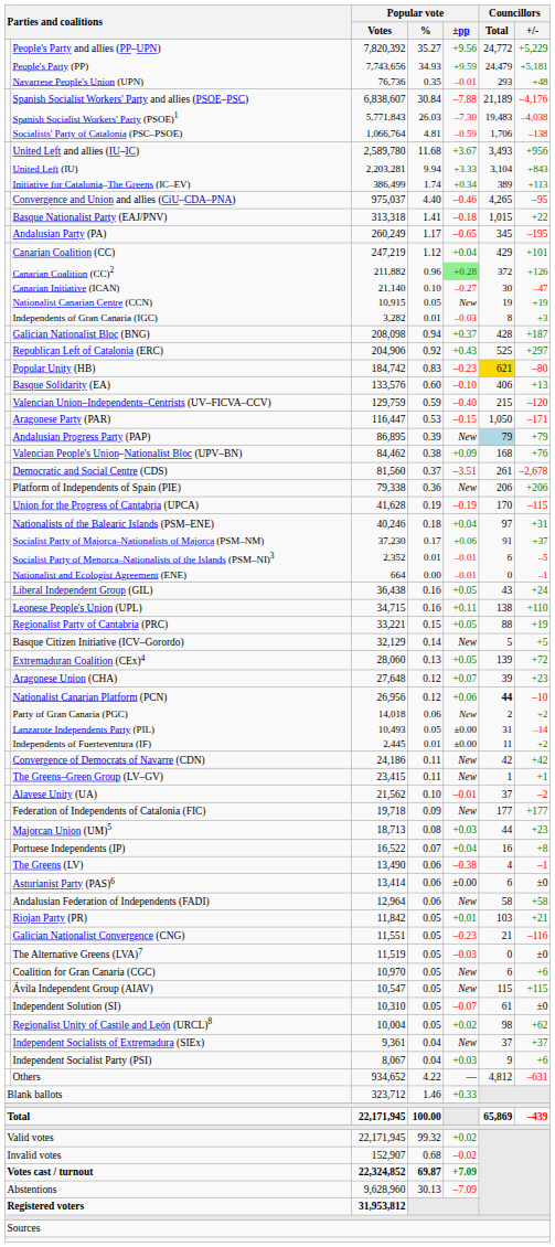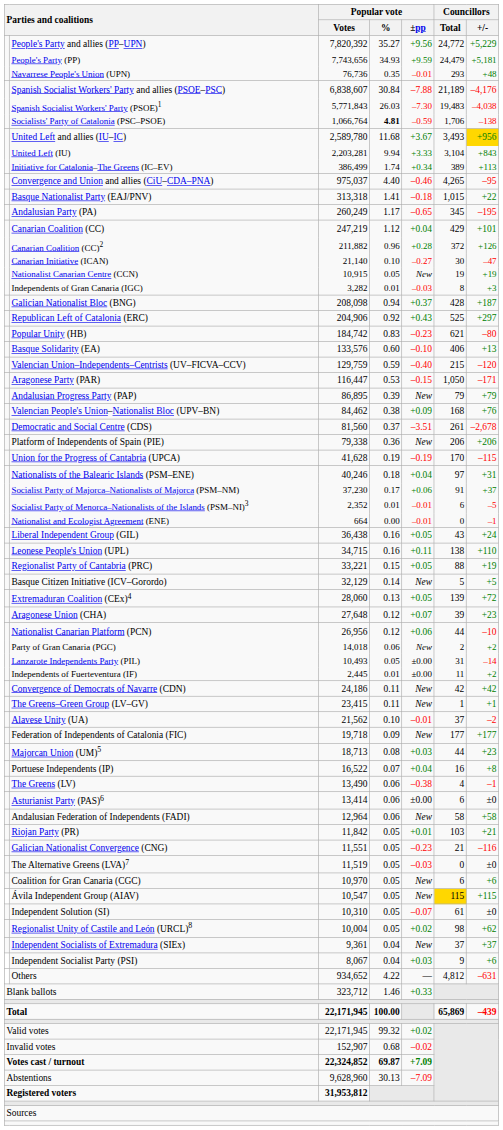Socialists' Party of Catalonia (PSC–PSOE) | Popular vote / %: normal -> bold
United Left and allies (IU–IC) | Councillors / +/-: no background -> gold background
Canarian Coalition (CC)2 | Popular vote / ±pp: lightgreen background -> no background
Popular Unity (HB) | Councillors / Total: gold background -> no background
Andalusian Progress Party (PAP) | Councillors / Total: lightblue background -> no background
Nationalist Canarian Platform (PCN) | Councillors / Total: bold -> normal
Ávila Independent Group (AIAV) | Councillors / Total: no background -> gold background
